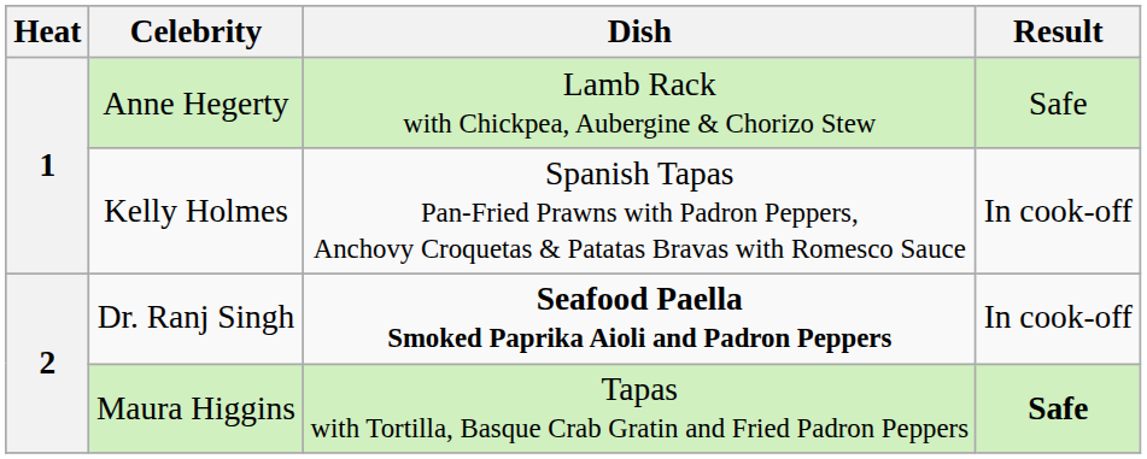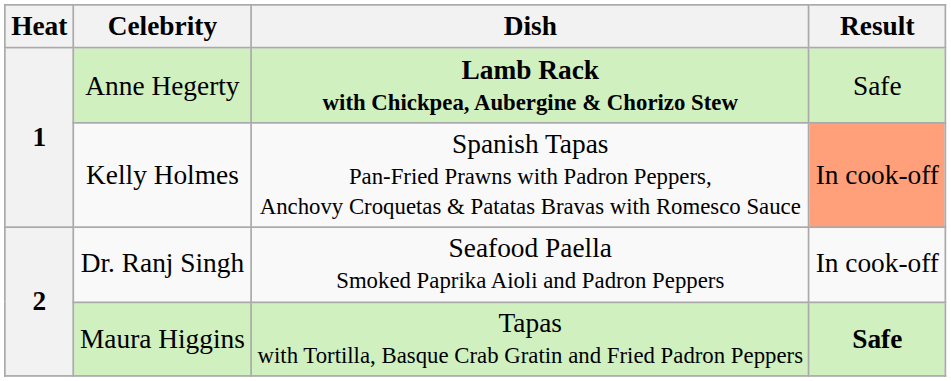Anne Hegerty | Dish: normal -> bold
Kelly Holmes | Result: no background -> lightsalmon background
Dr. Ranj Singh | Dish: bold -> normal
